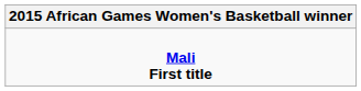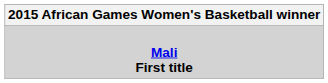row 2 | column 1: no background -> lightgrey background
